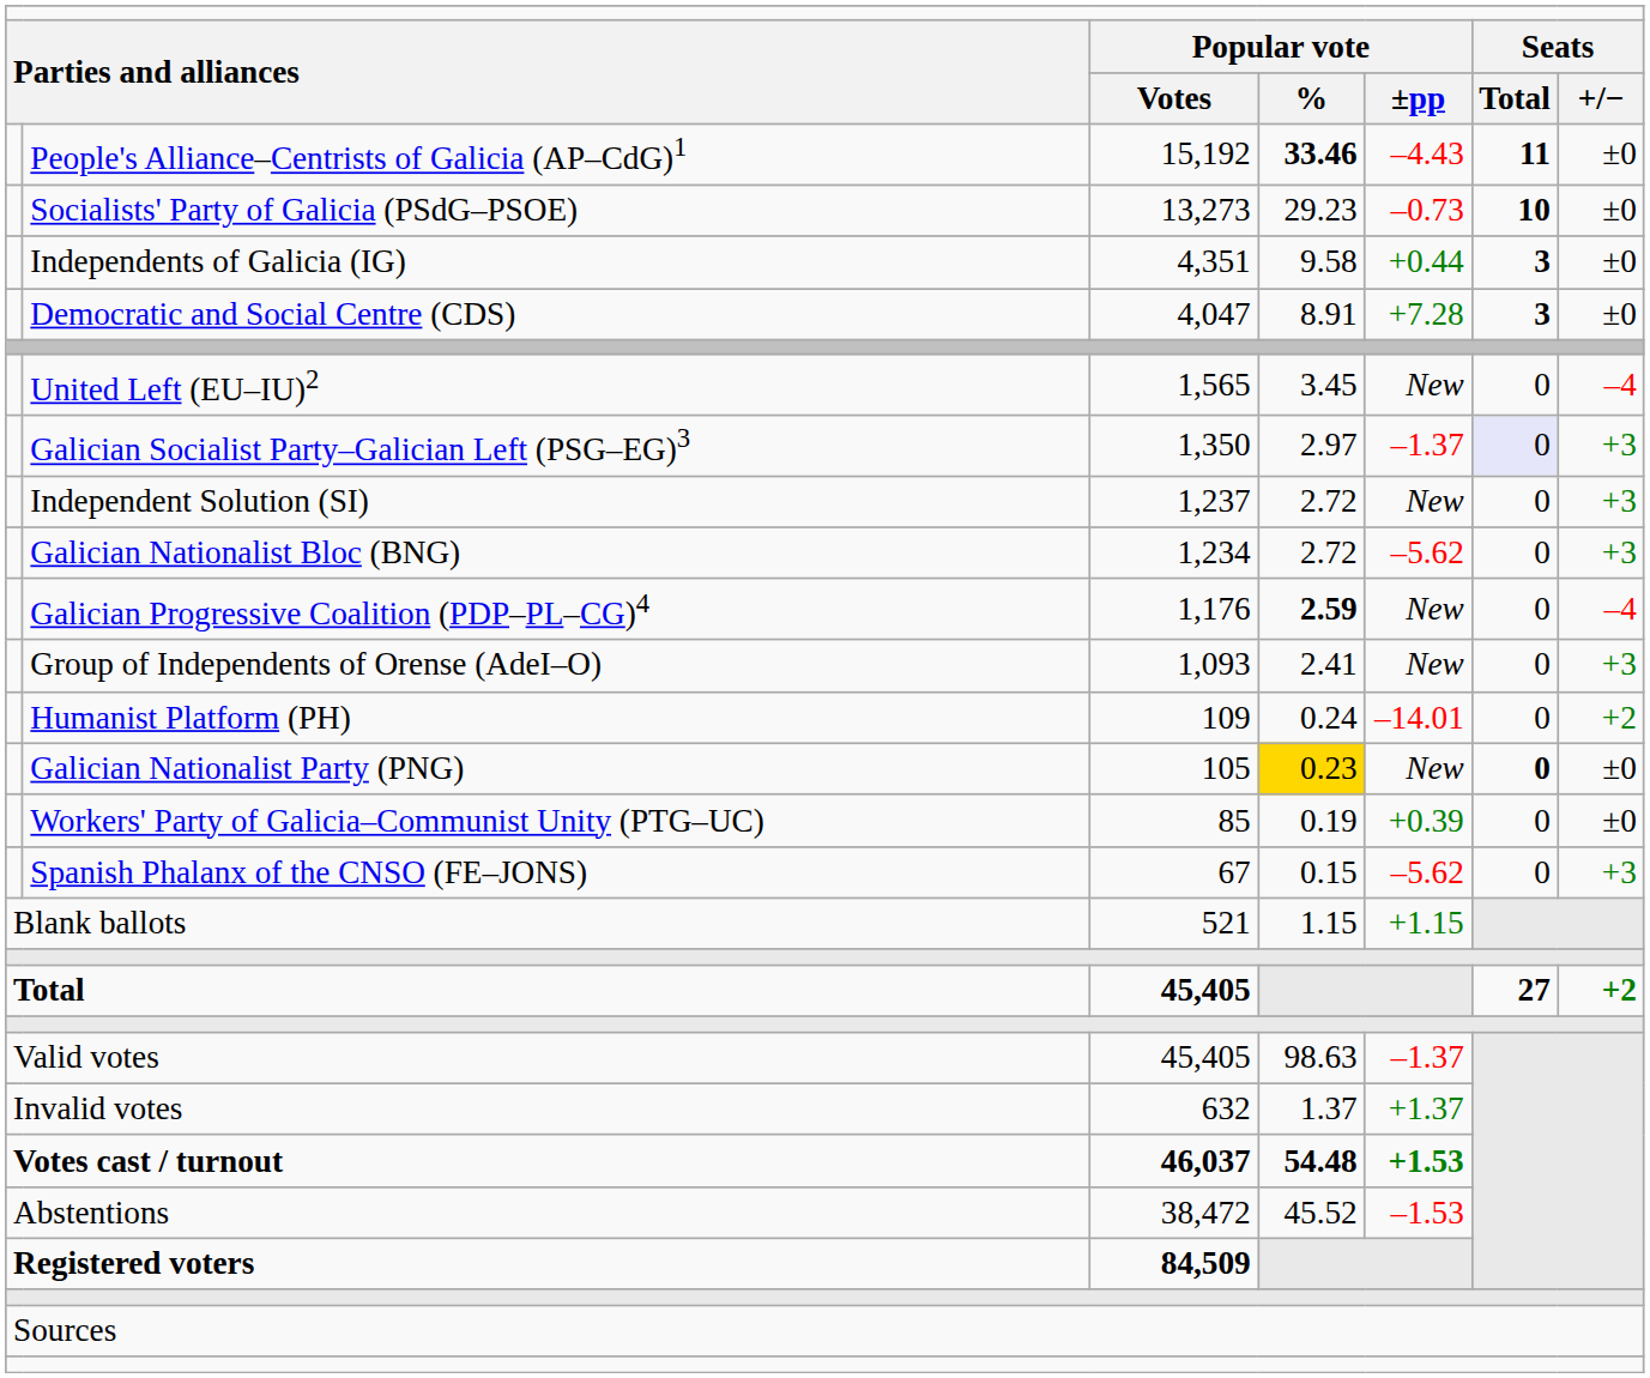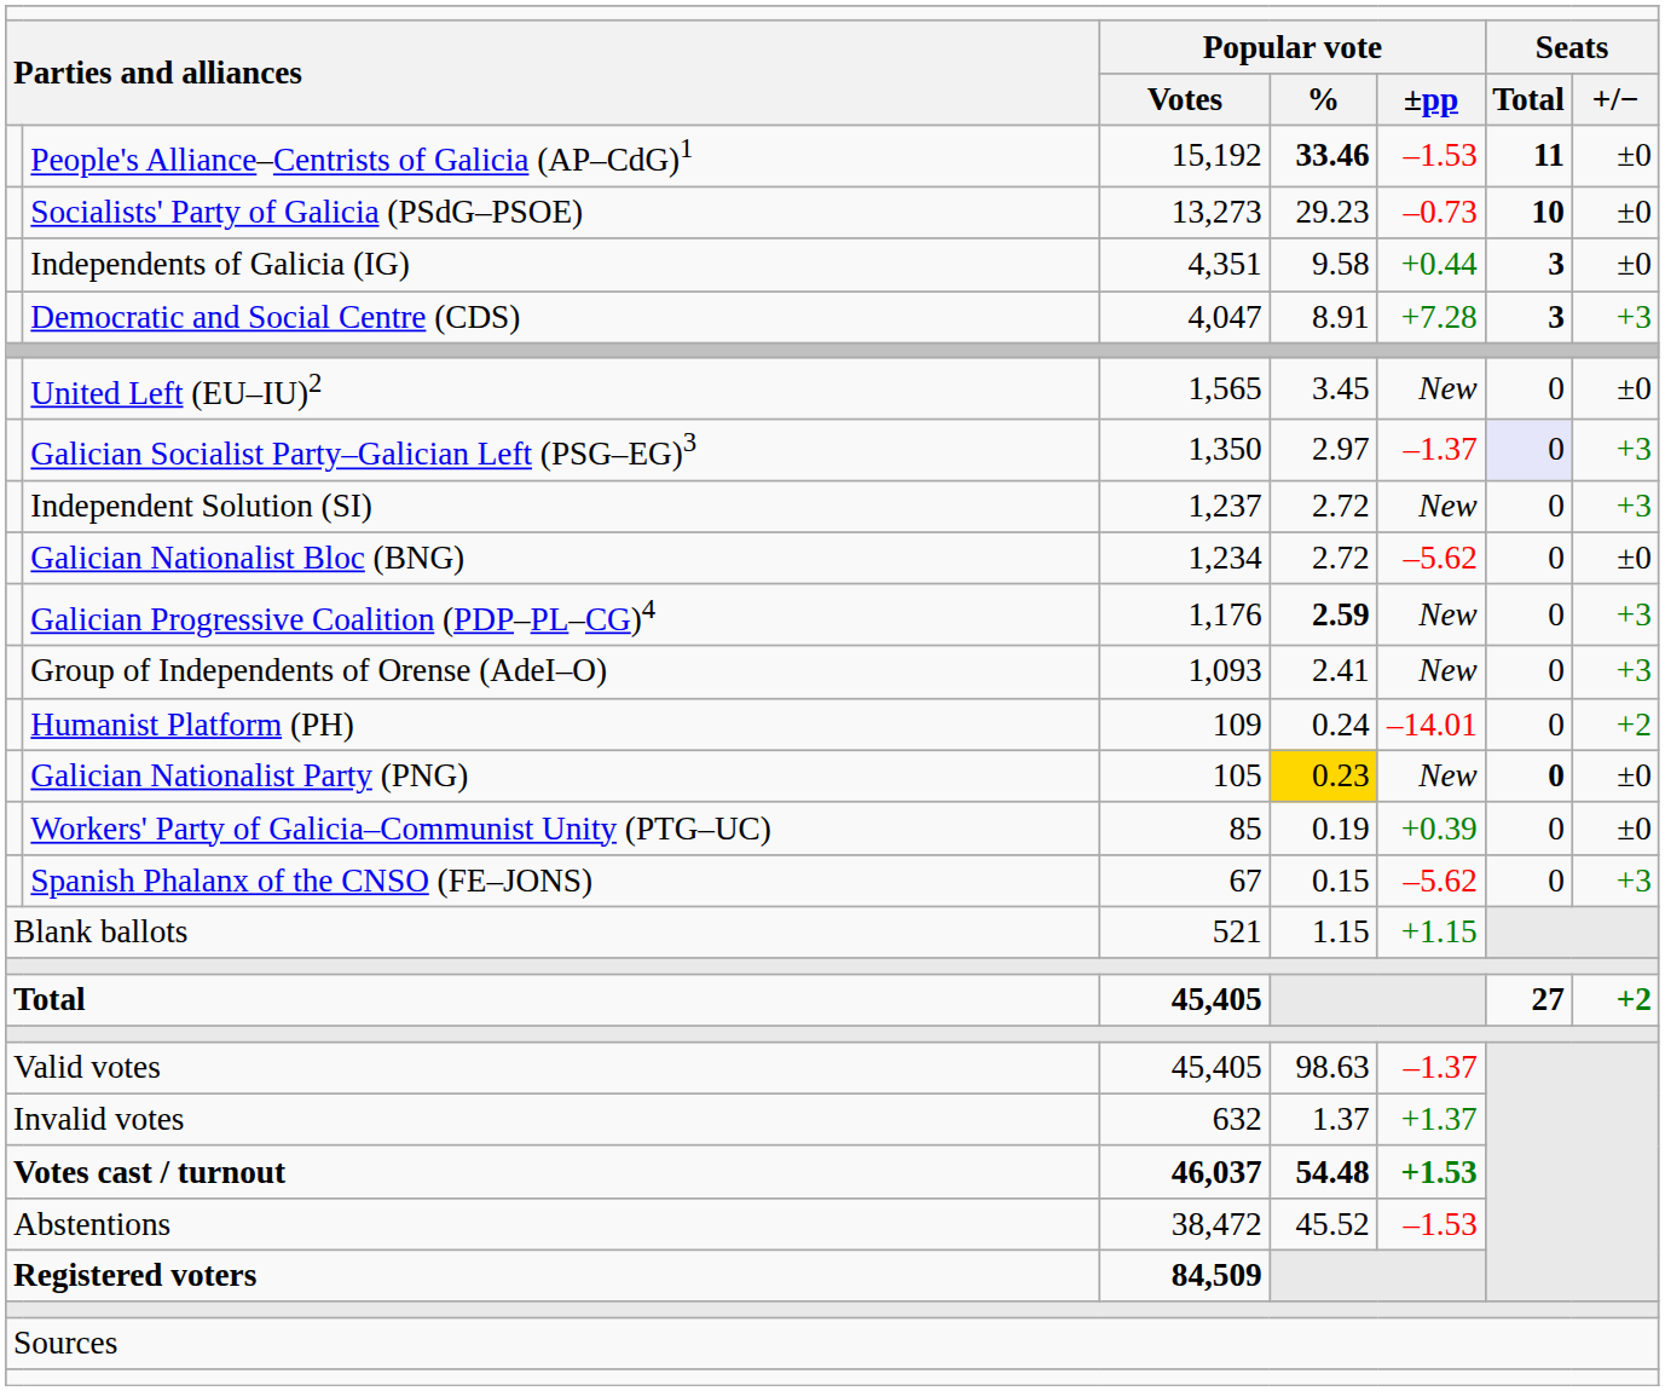People's Alliance–Centrists of Galicia (AP–CdG)1 | column 5: –4.43 -> –1.53
Democratic and Social Centre (CDS) | column 7: ±0 -> +3
United Left (EU–IU)2 | column 7: –4 -> ±0
Galician Nationalist Bloc (BNG) | column 7: +3 -> ±0
Galician Progressive Coalition (PDP–PL–CG)4 | column 7: –4 -> +3
